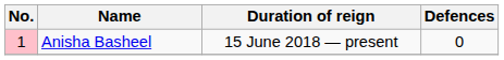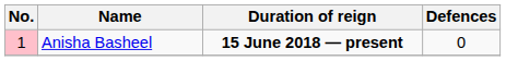Anisha Basheel | Duration of reign: normal -> bold
